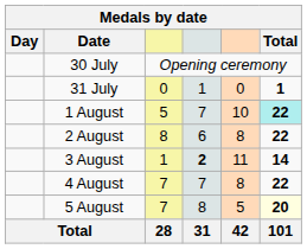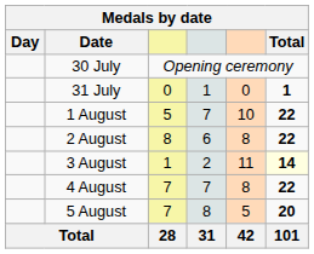1 August | Total: paleturquoise background -> no background
3 August | column 4: bold -> normal
3 August | Total: no background -> lightyellow background
5 August | Total: lightyellow background -> no background
